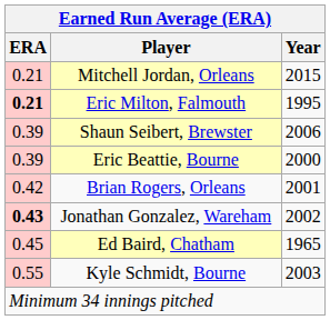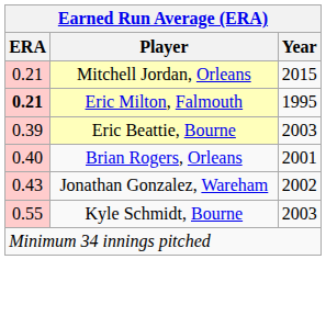- row: 0.39 | Shaun Seibert, Brewster | 2006
Eric Beattie, Bourne | Year: 2000 -> 2003
Brian Rogers, Orleans | ERA: 0.42 -> 0.40
Jonathan Gonzalez, Wareham | ERA: bold -> normal
- row: 0.45 | Ed Baird, Chatham | 1965
